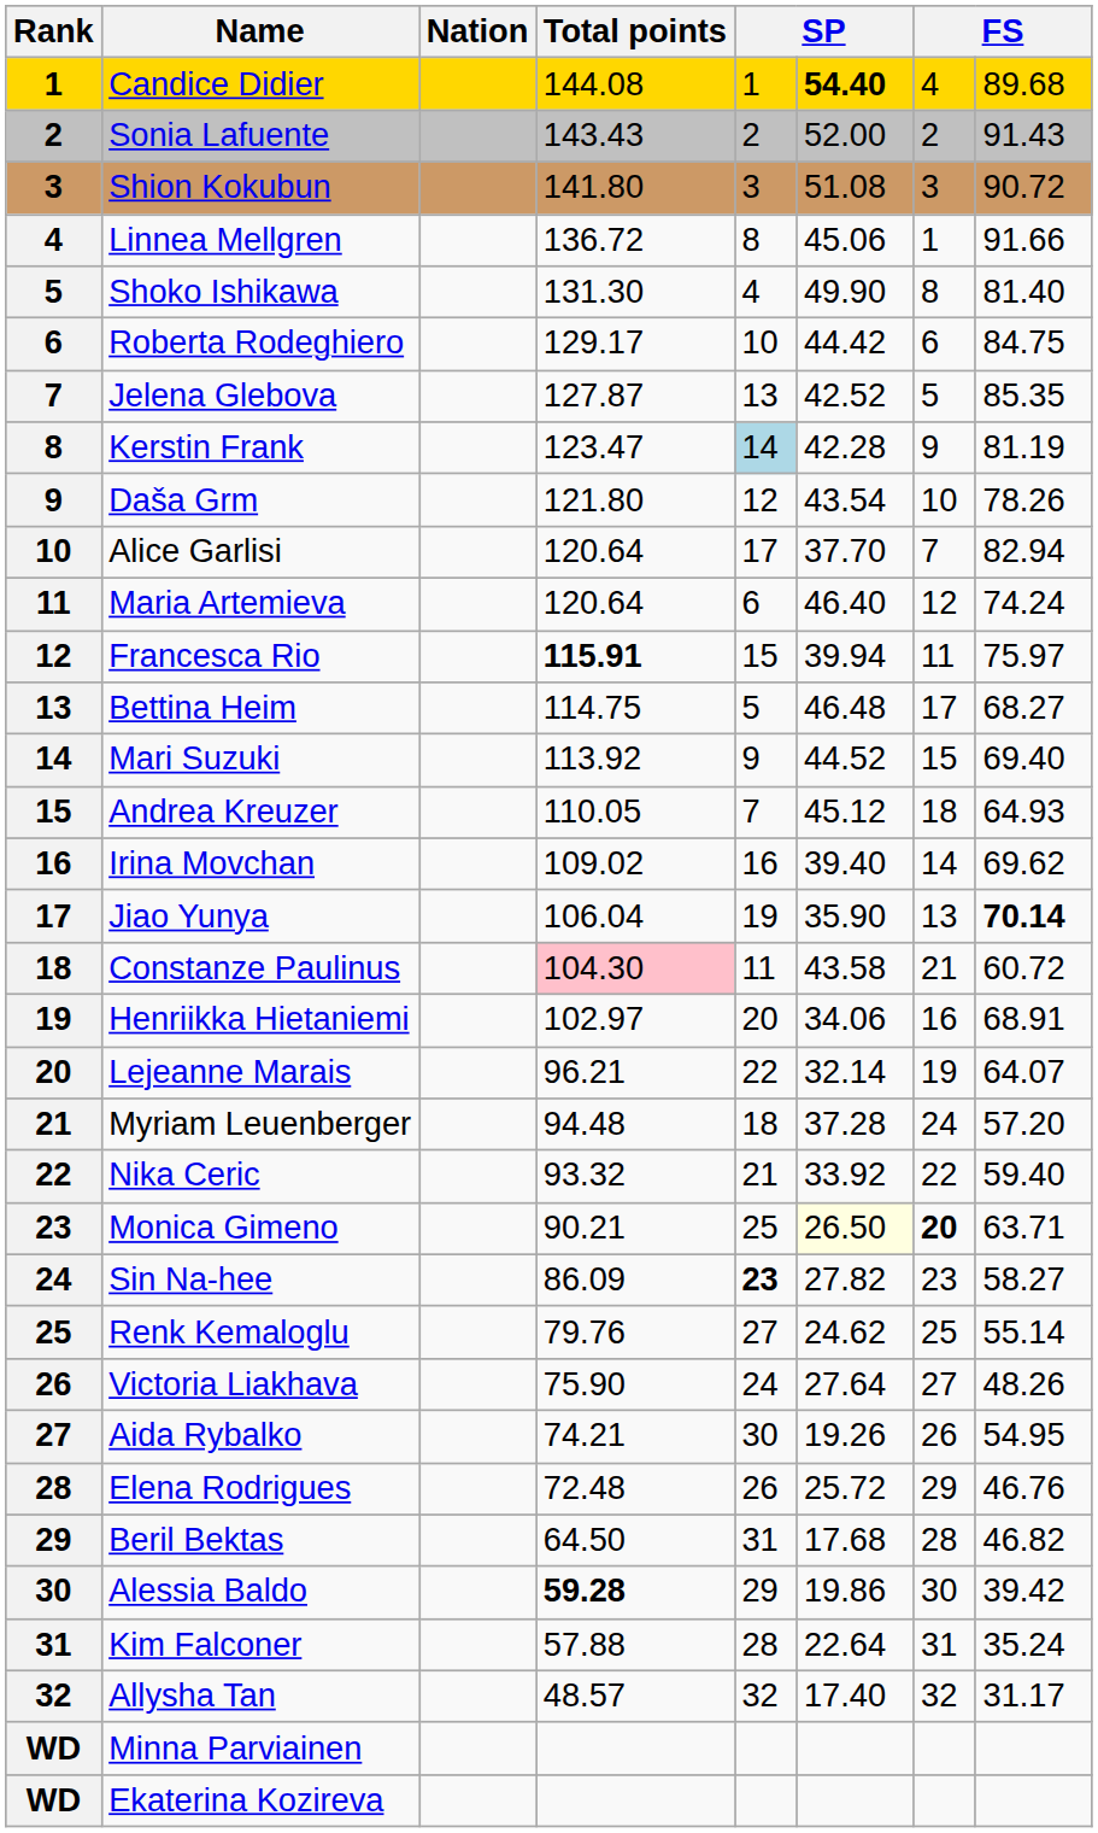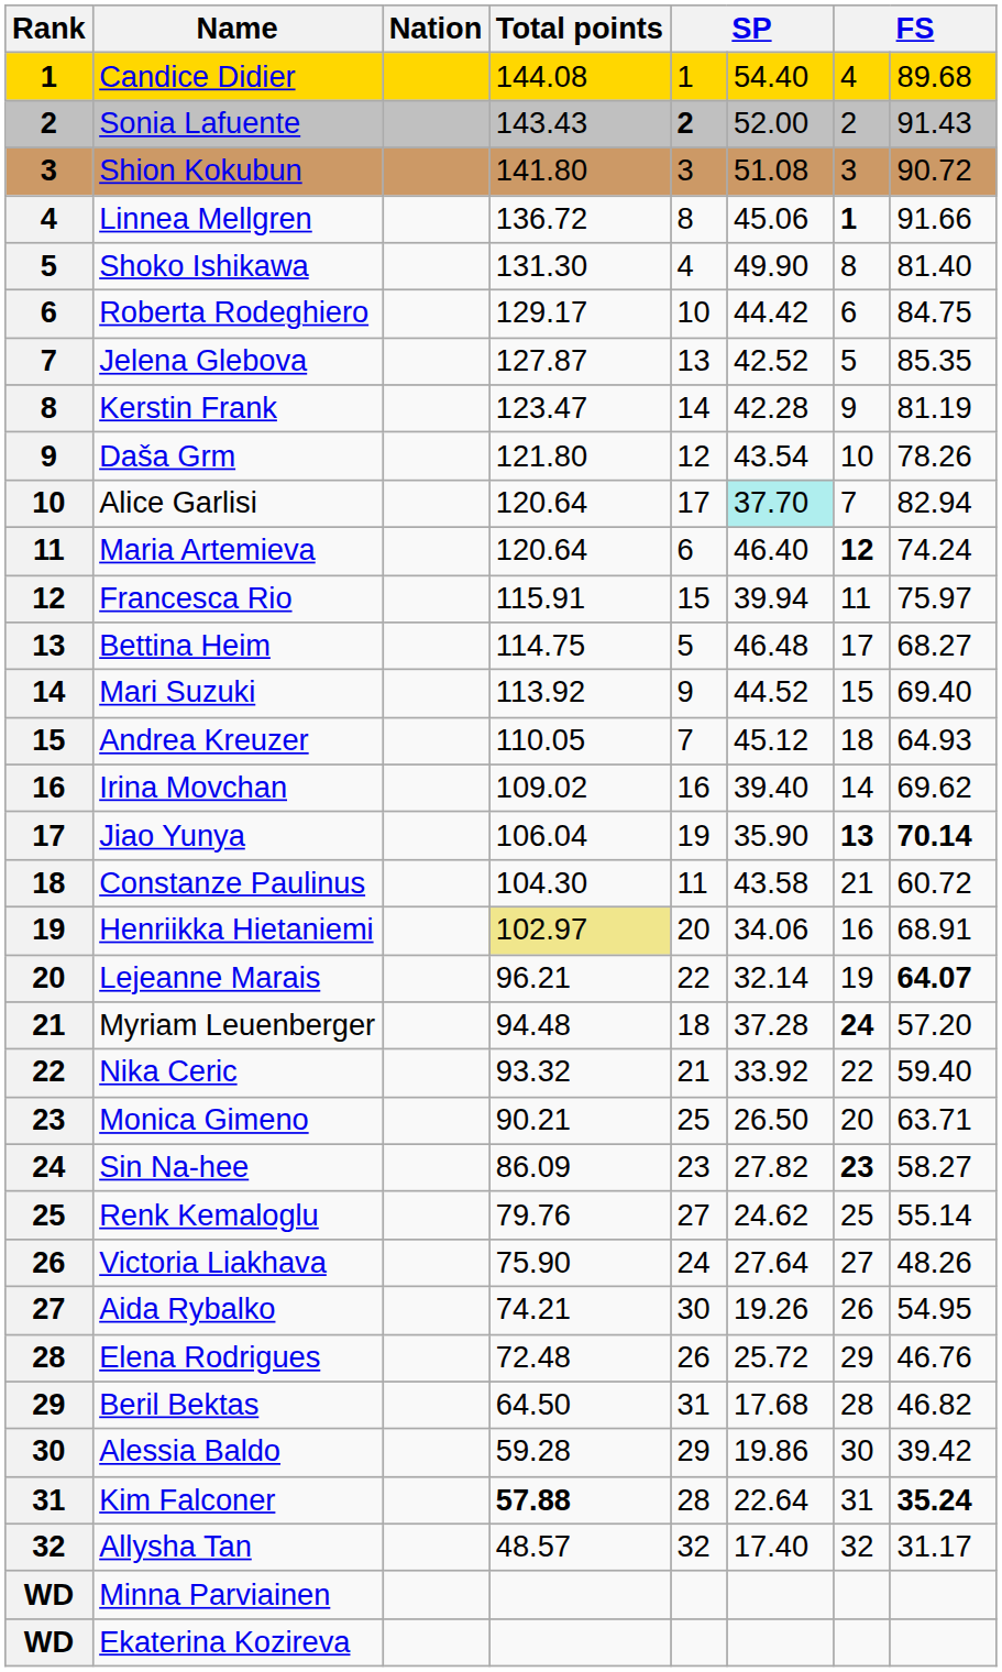Candice Didier | column 6: bold -> normal
Sonia Lafuente | column 5: normal -> bold
Linnea Mellgren | column 7: normal -> bold
Kerstin Frank | column 5: lightblue background -> no background
Alice Garlisi | column 6: no background -> paleturquoise background
Maria Artemieva | column 7: normal -> bold
Francesca Rio | Total points: bold -> normal
Jiao Yunya | column 7: normal -> bold
Constanze Paulinus | Total points: pink background -> no background
Henriikka Hietaniemi | Total points: no background -> khaki background
Lejeanne Marais | column 8: normal -> bold
Myriam Leuenberger | column 7: normal -> bold
Monica Gimeno | column 6: lightyellow background -> no background
Monica Gimeno | column 7: bold -> normal
Sin Na-hee | column 5: bold -> normal
Sin Na-hee | column 7: normal -> bold
Alessia Baldo | Total points: bold -> normal
Kim Falconer | Total points: normal -> bold
Kim Falconer | column 8: normal -> bold
